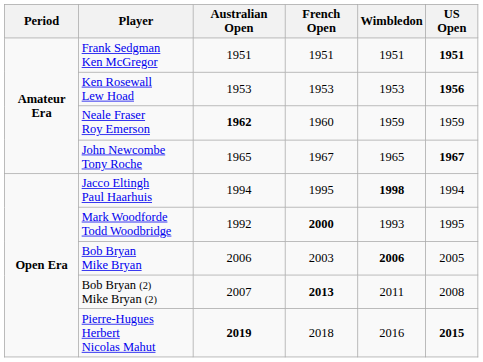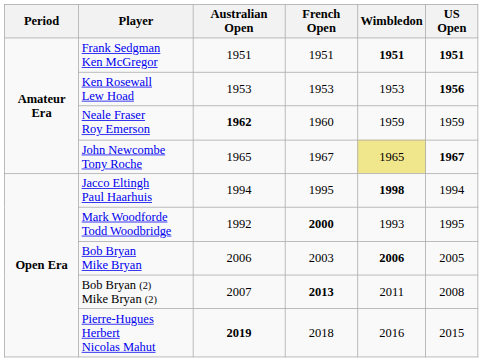Frank Sedgman Ken McGregor | Wimbledon: normal -> bold
John Newcombe Tony Roche | Wimbledon: no background -> khaki background
Pierre-Hugues Herbert Nicolas Mahut | US Open: bold -> normal
